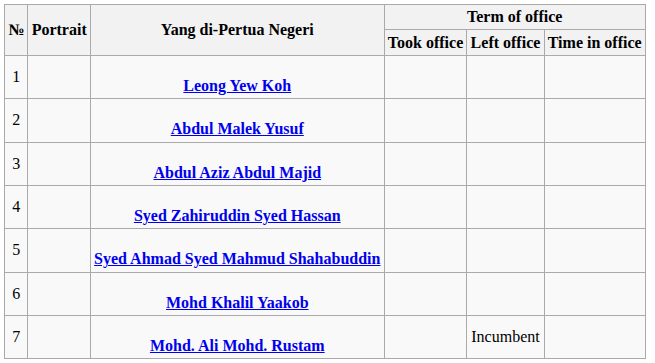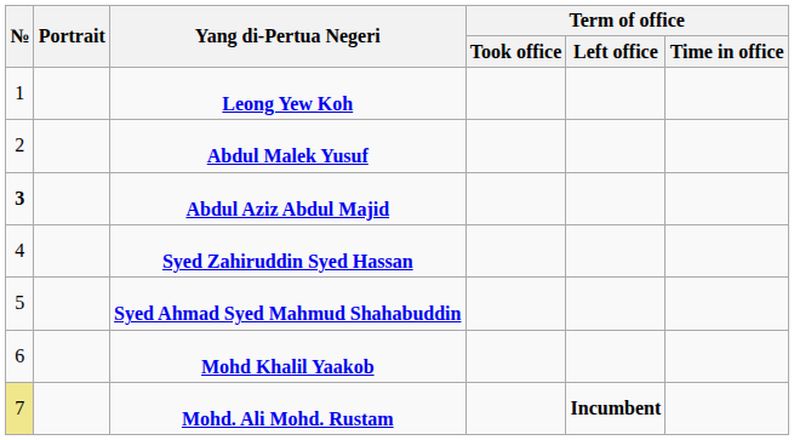Abdul Aziz Abdul Majid | №: normal -> bold
Mohd. Ali Mohd. Rustam | №: no background -> khaki background
Mohd. Ali Mohd. Rustam | Term of office / Left office: normal -> bold
